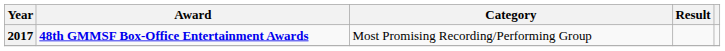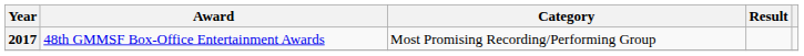2017 | Award: bold -> normal
